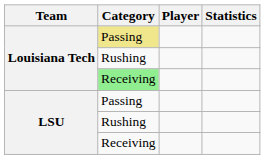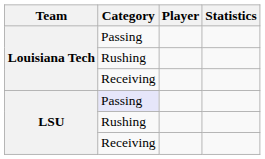Louisiana Tech / Passing | Category: khaki background -> no background
Louisiana Tech / Receiving | Category: lightgreen background -> no background
LSU / Passing | Category: no background -> lavender background
